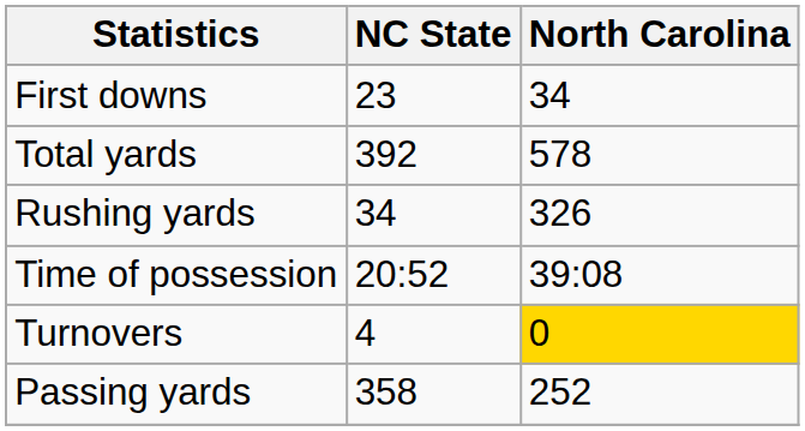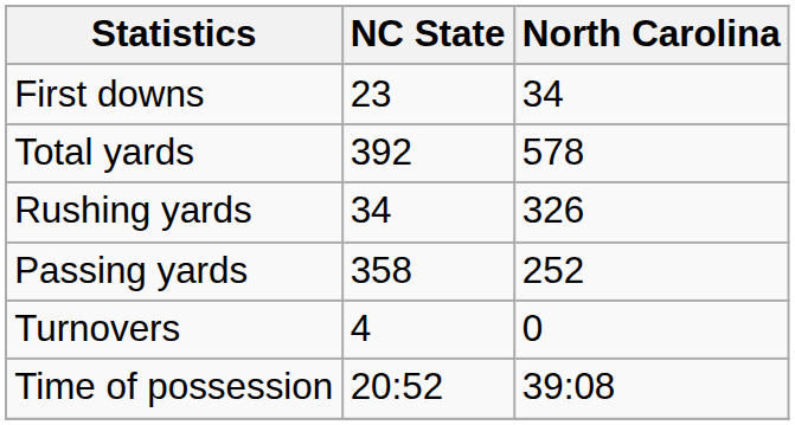rows swapped: Passing yards <-> Time of possession
Turnovers | North Carolina: gold background -> no background
